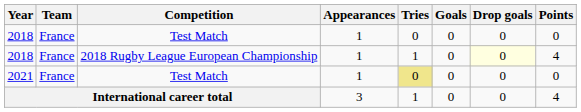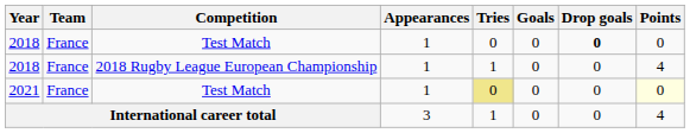2018 / Test Match | Drop goals: normal -> bold
2018 / 2018 Rugby League European Championship | Drop goals: lightyellow background -> no background
2021 | Points: no background -> lightyellow background
